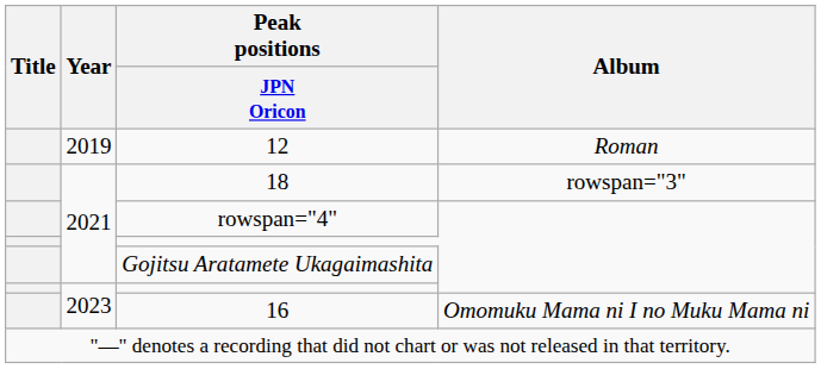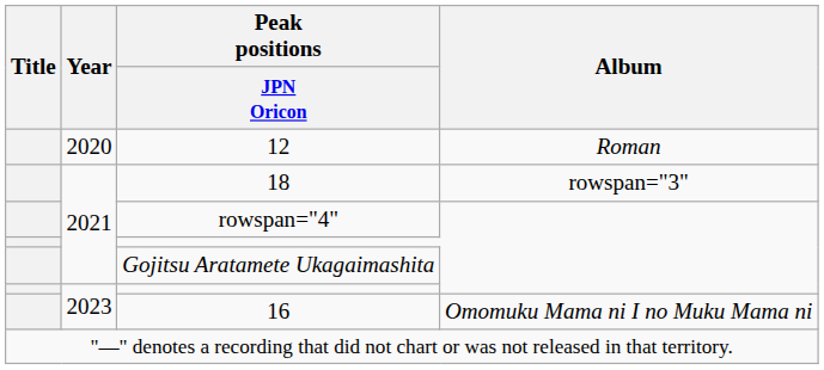12 | Year: 2019 -> 2020
